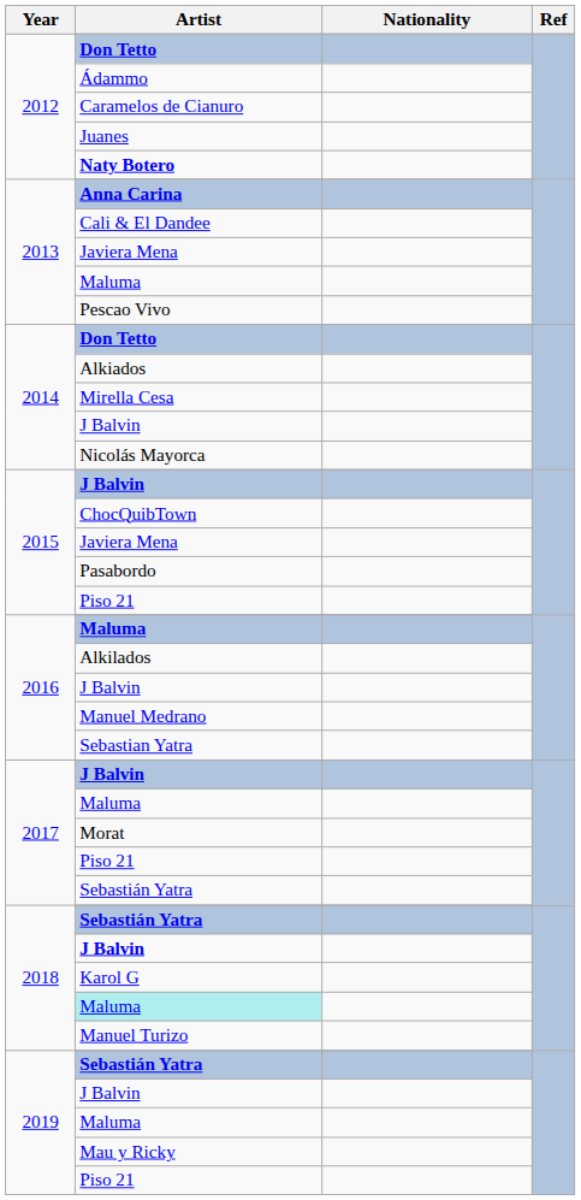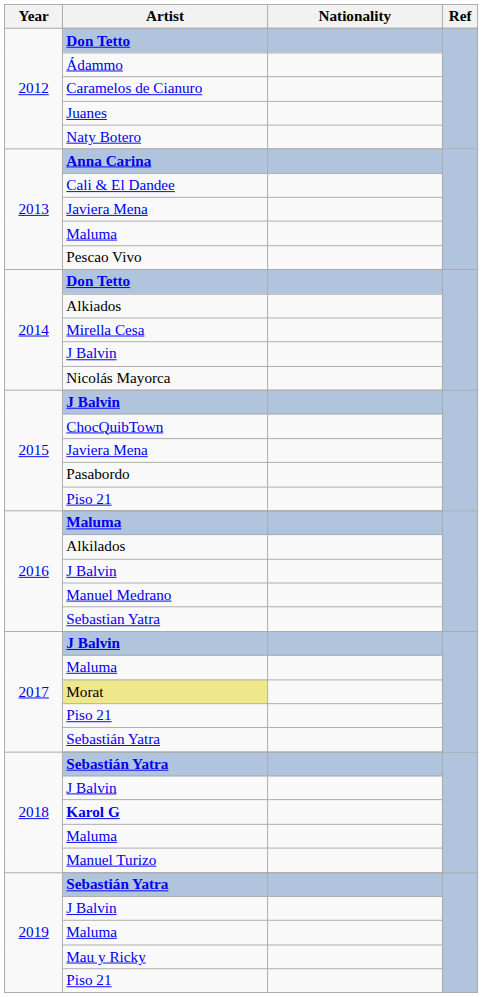Naty Botero | Artist: bold -> normal
Morat | Artist: no background -> khaki background
2018 / J Balvin | Artist: bold -> normal
Karol G | Artist: normal -> bold
2018 / Maluma | Artist: paleturquoise background -> no background
